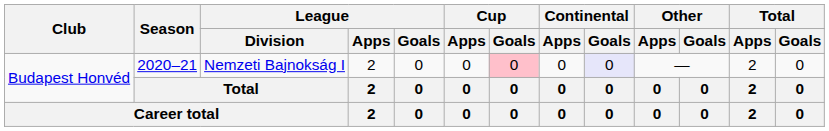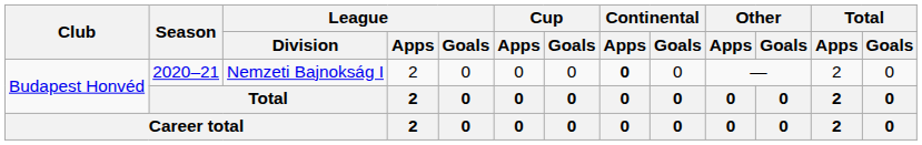Budapest Honvéd / Nemzeti Bajnokság I | Cup / Goals: pink background -> no background
Budapest Honvéd / Nemzeti Bajnokság I | Continental / Apps: normal -> bold
Budapest Honvéd / Nemzeti Bajnokság I | Continental / Goals: lavender background -> no background
